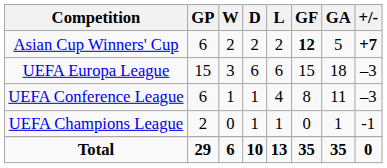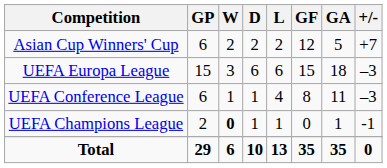Asian Cup Winners' Cup | GF: bold -> normal
Asian Cup Winners' Cup | +/-: bold -> normal
UEFA Champions League | W: normal -> bold
